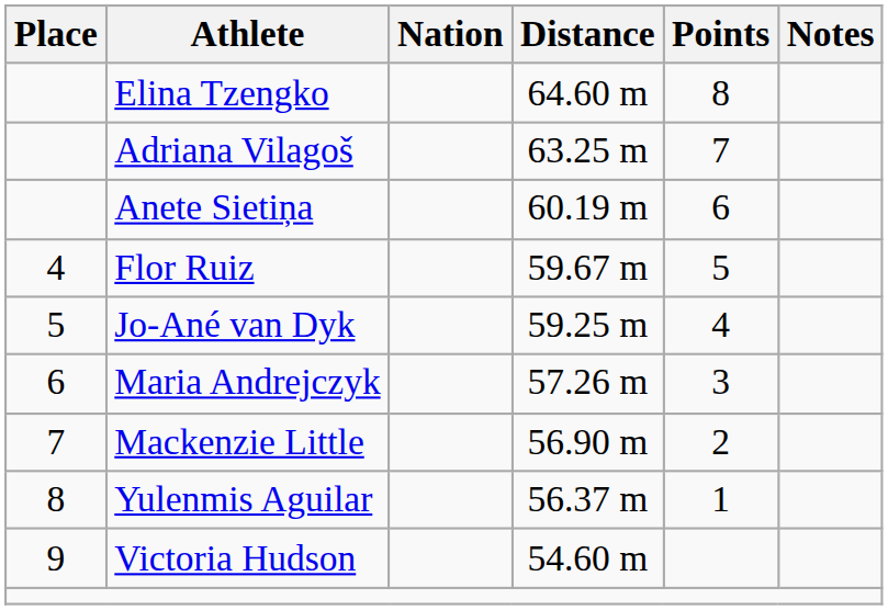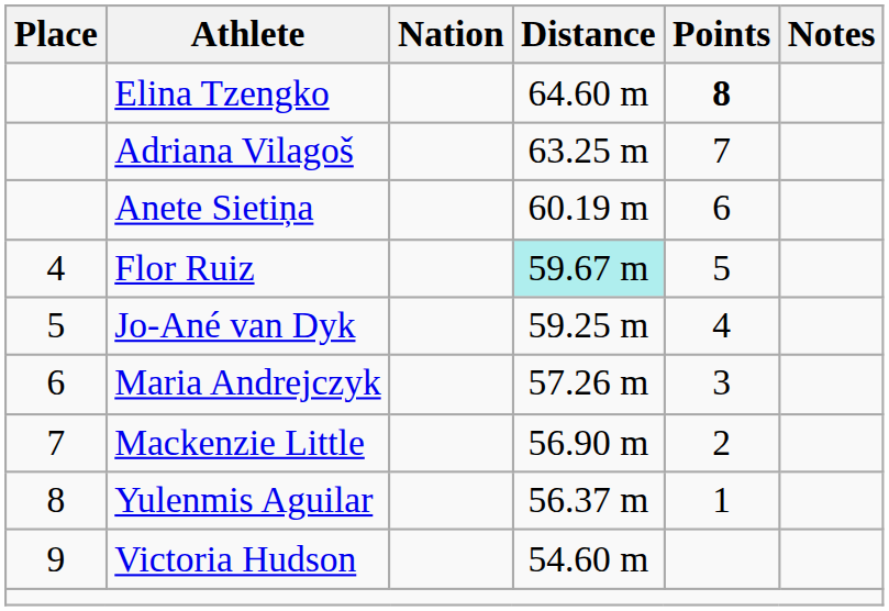Elina Tzengko | Points: normal -> bold
Flor Ruiz | Distance: no background -> paleturquoise background
